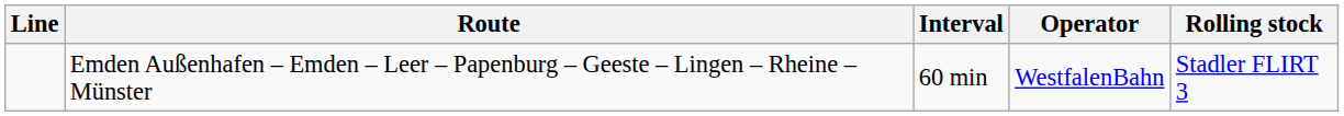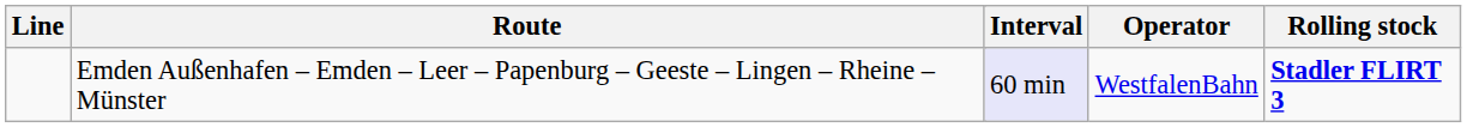row 2 | Interval: no background -> lavender background
row 2 | Rolling stock: normal -> bold
